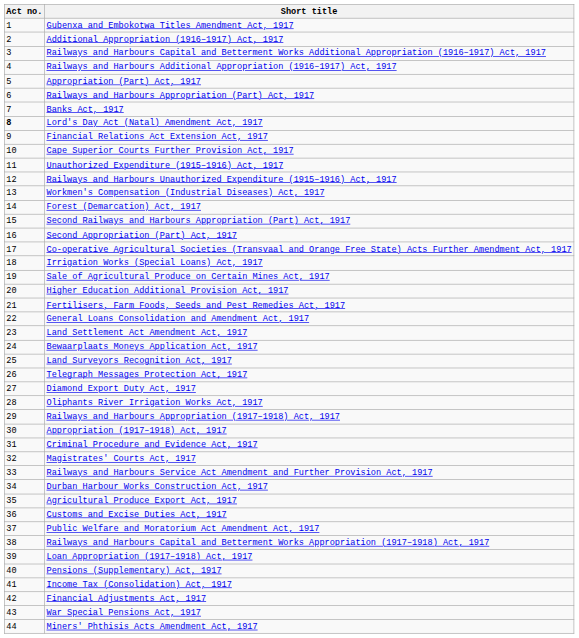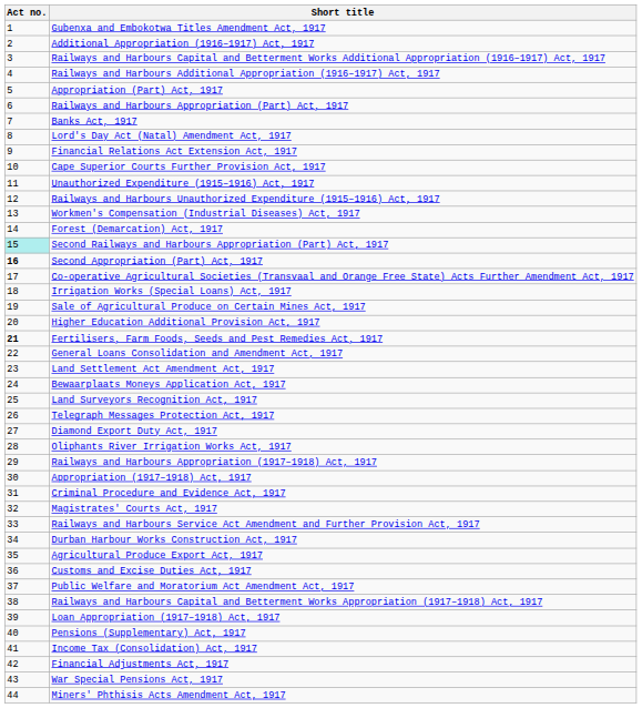Lord's Day Act (Natal) Amendment Act, 1917 | Act no.: bold -> normal
Second Railways and Harbours Appropriation (Part) Act, 1917 | Act no.: no background -> paleturquoise background
Second Appropriation (Part) Act, 1917 | Act no.: normal -> bold
Fertilisers, Farm Foods, Seeds and Pest Remedies Act, 1917 | Act no.: normal -> bold
